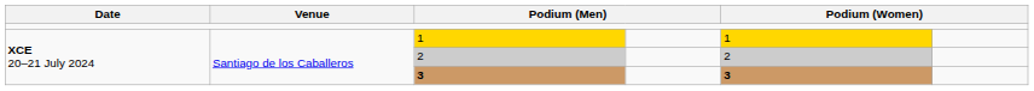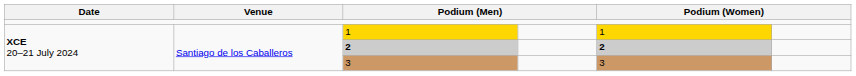row 4 | column 3: normal -> bold
row 4 | column 5: normal -> bold
row 5 | column 3: bold -> normal
row 5 | column 5: bold -> normal
